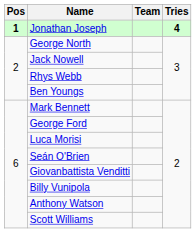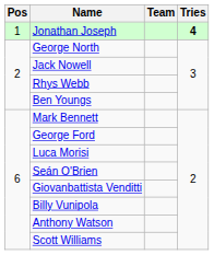Jonathan Joseph | Pos: bold -> normal
